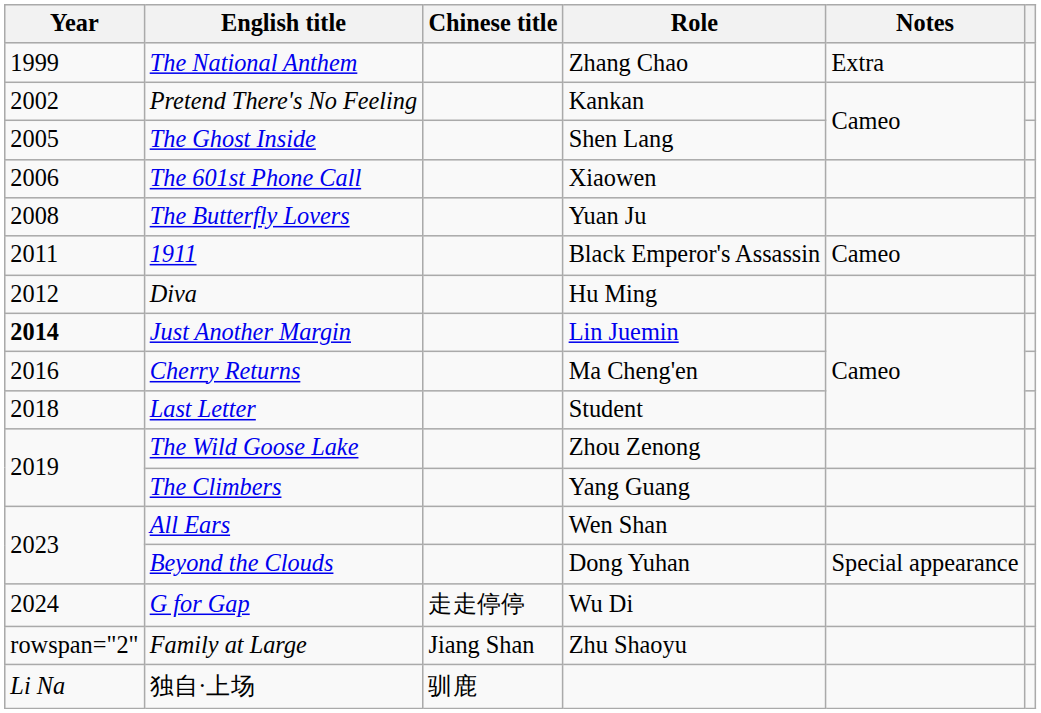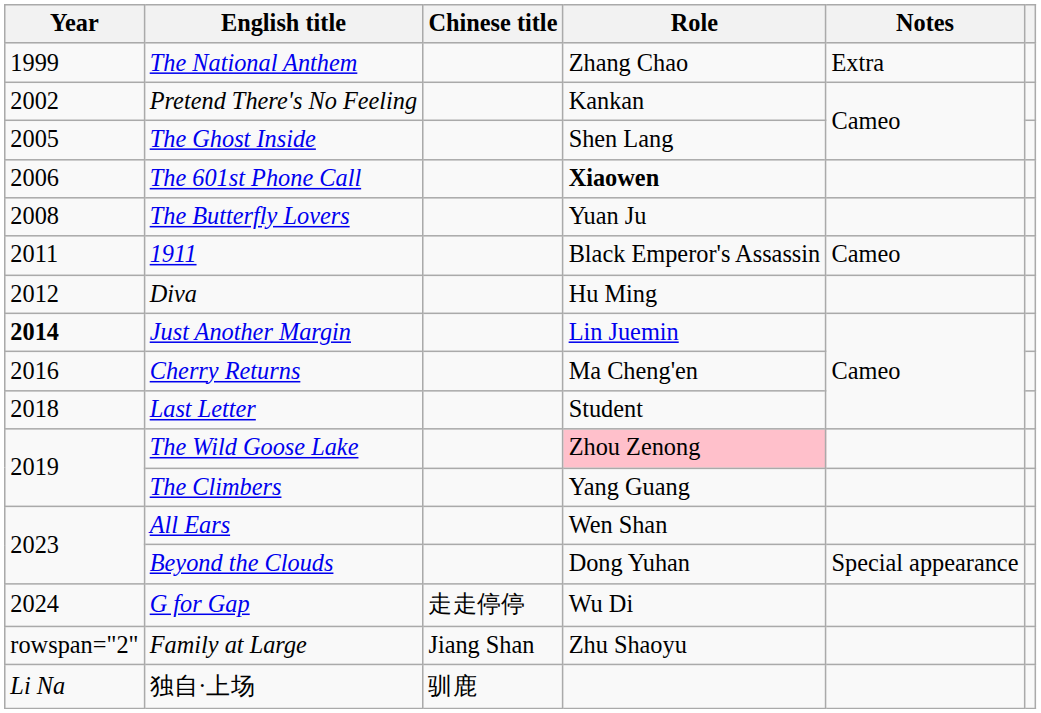The 601st Phone Call | Role: normal -> bold
The Wild Goose Lake | Role: no background -> pink background
